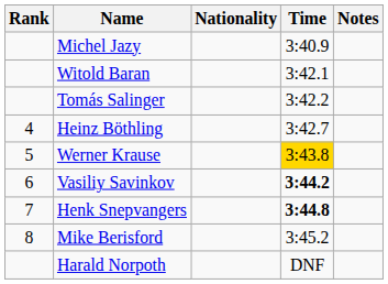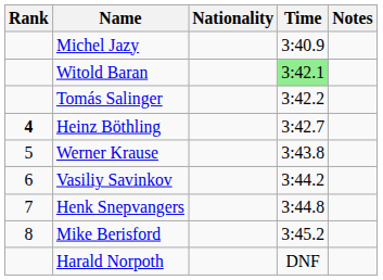Witold Baran | Time: no background -> lightgreen background
Heinz Böthling | Rank: normal -> bold
Werner Krause | Time: gold background -> no background
Vasiliy Savinkov | Time: bold -> normal
Henk Snepvangers | Time: bold -> normal
